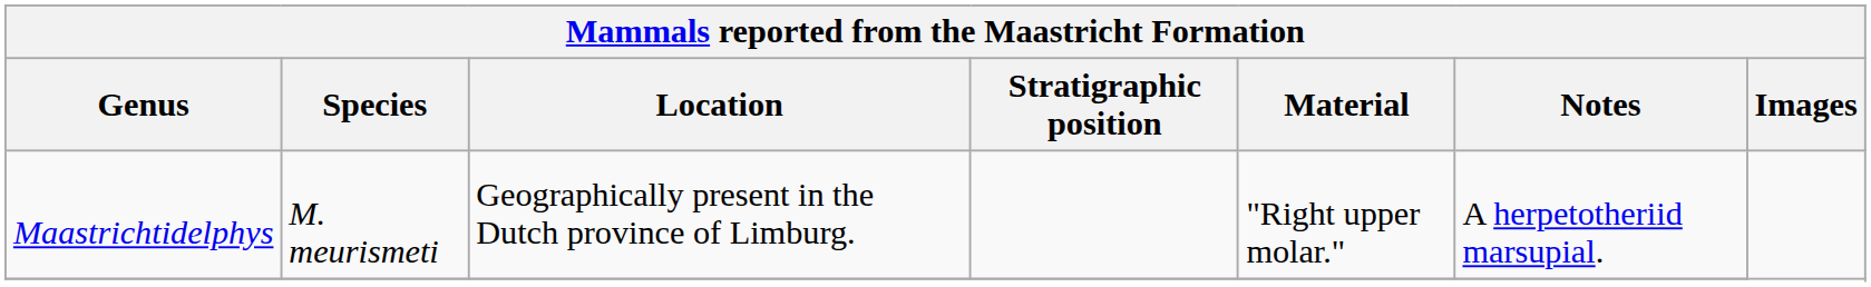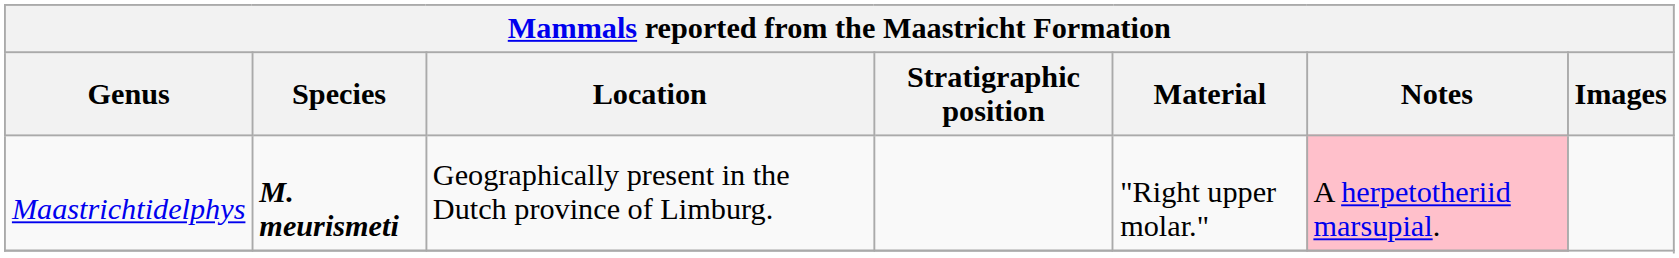Maastrichtidelphys | Species: normal -> bold
Maastrichtidelphys | Notes: no background -> pink background
